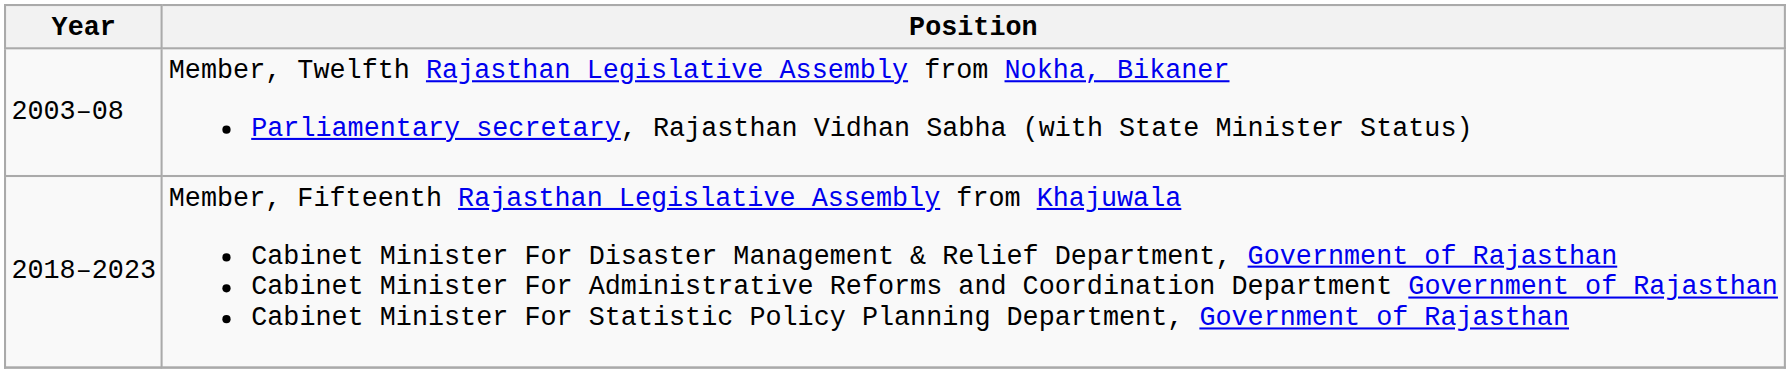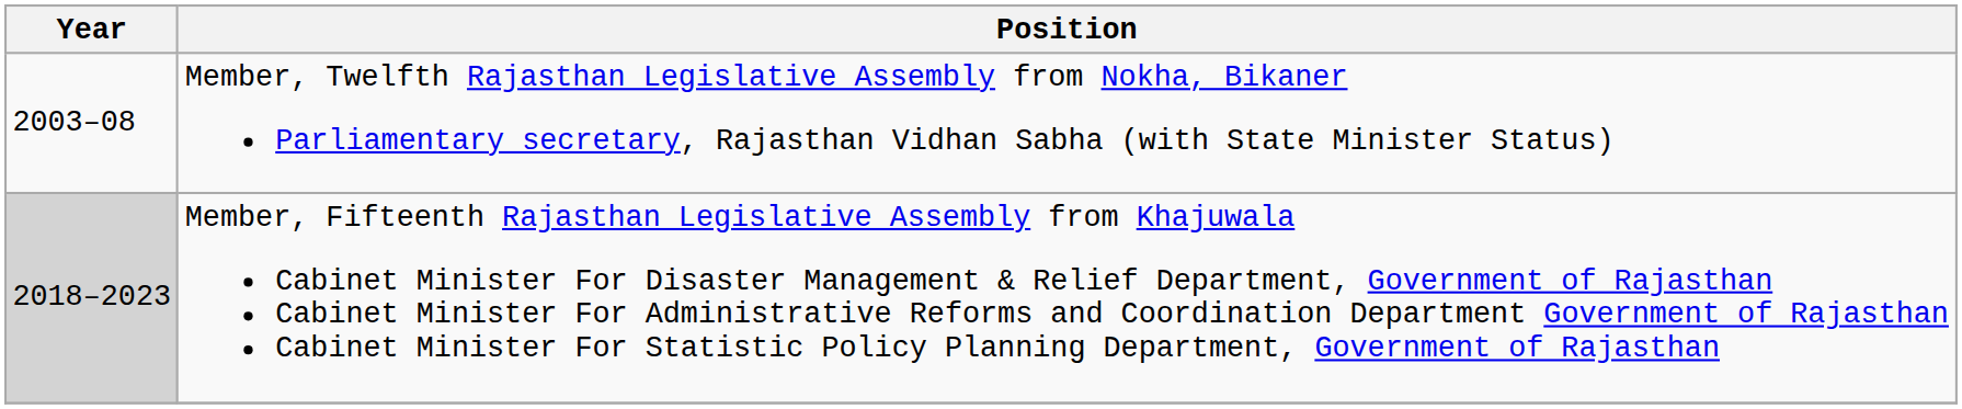row 3 | Year: no background -> lightgrey background
